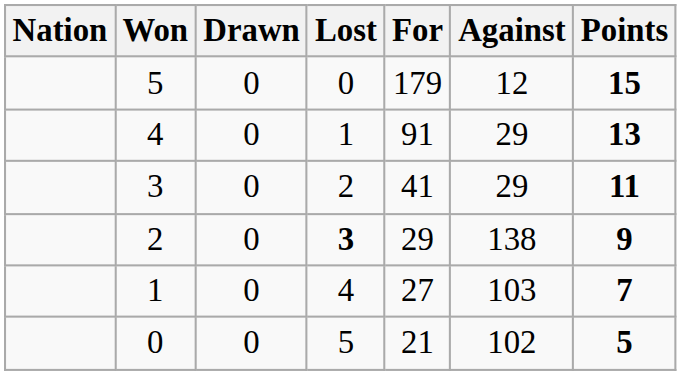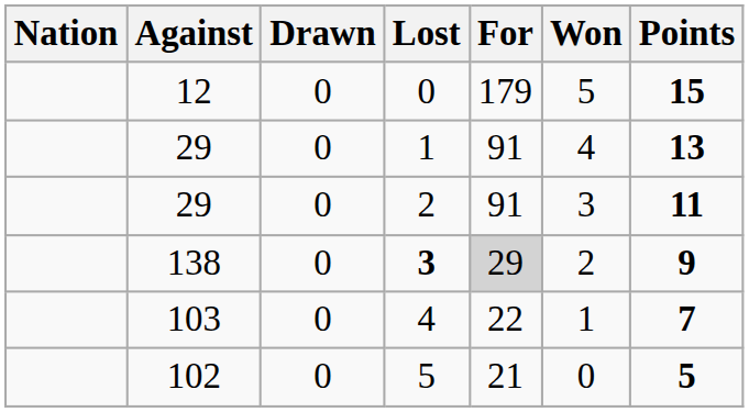columns swapped: Won <-> Against
row 4 | For: 41 -> 91
row 5 | For: no background -> lightgrey background
row 6 | For: 27 -> 22
